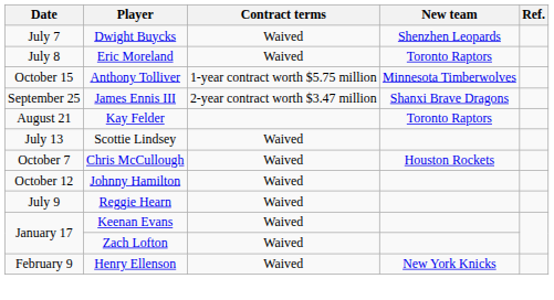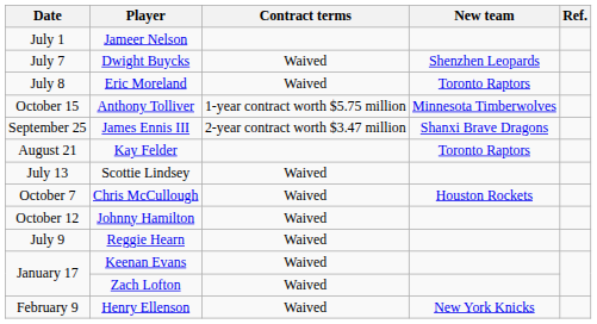+ row: July 1 | Jameer Nelson
